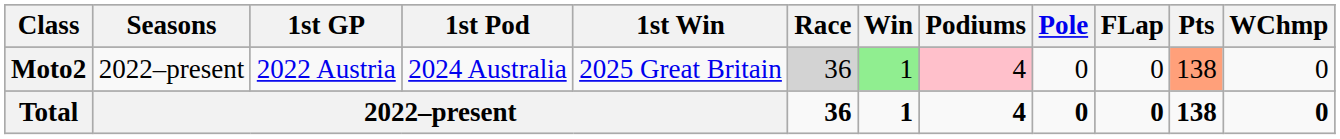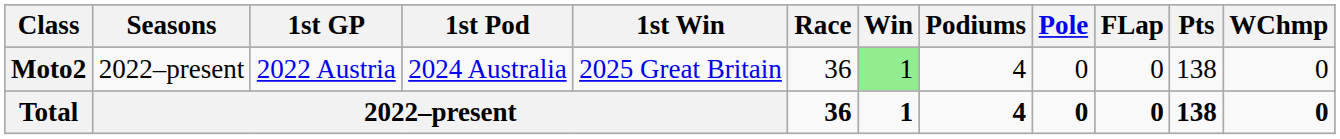Moto2 | Race: lightgrey background -> no background
Moto2 | Podiums: pink background -> no background
Moto2 | Pts: lightsalmon background -> no background
